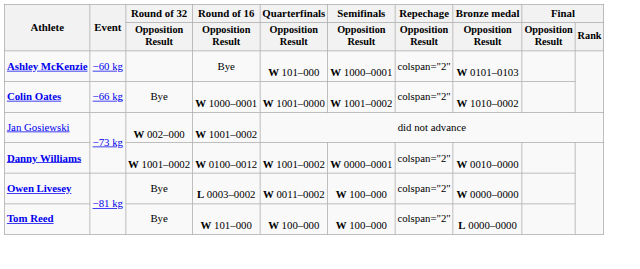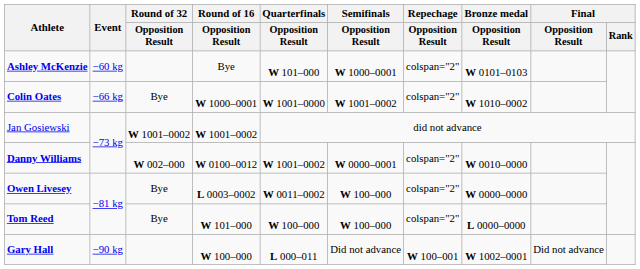Jan Gosiewski | Round of 32 / Opposition Result: W 002–000 -> W 1001–0002
Danny Williams | Round of 32 / Opposition Result: W 1001–0002 -> W 002–000
+ row: Gary Hall | −90 kg | W 100–000 | L 000–011 | Did not advance | W 100–001 | W 1002–0001 | Did not advance
